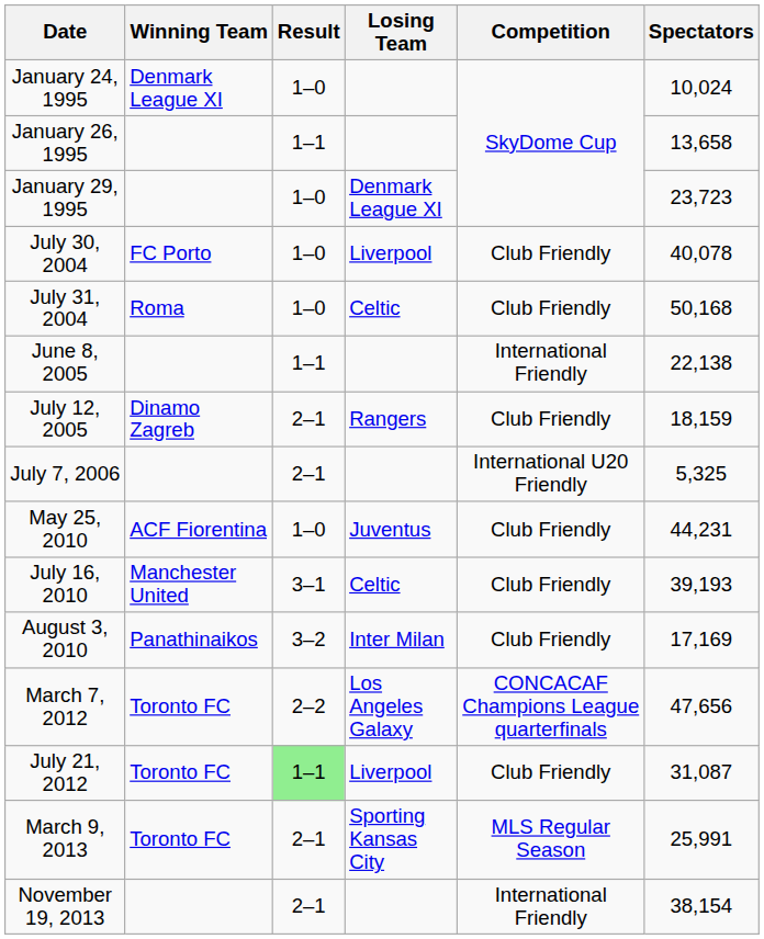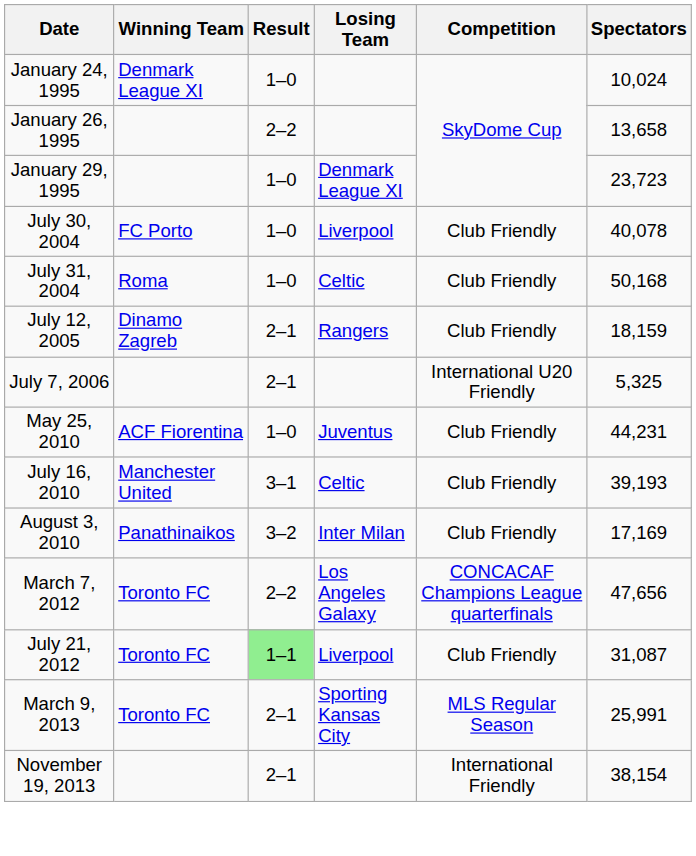January 26, 1995 | Result: 1–1 -> 2–2
- row: June 8, 2005 | 1–1 | International Friendly | 22,138
